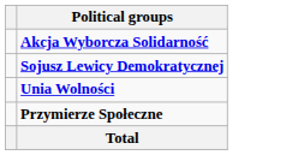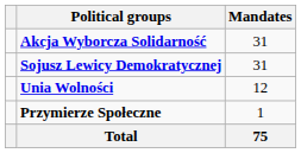+ column: Mandates | 31 | 31 | 12 | 1 | 75
